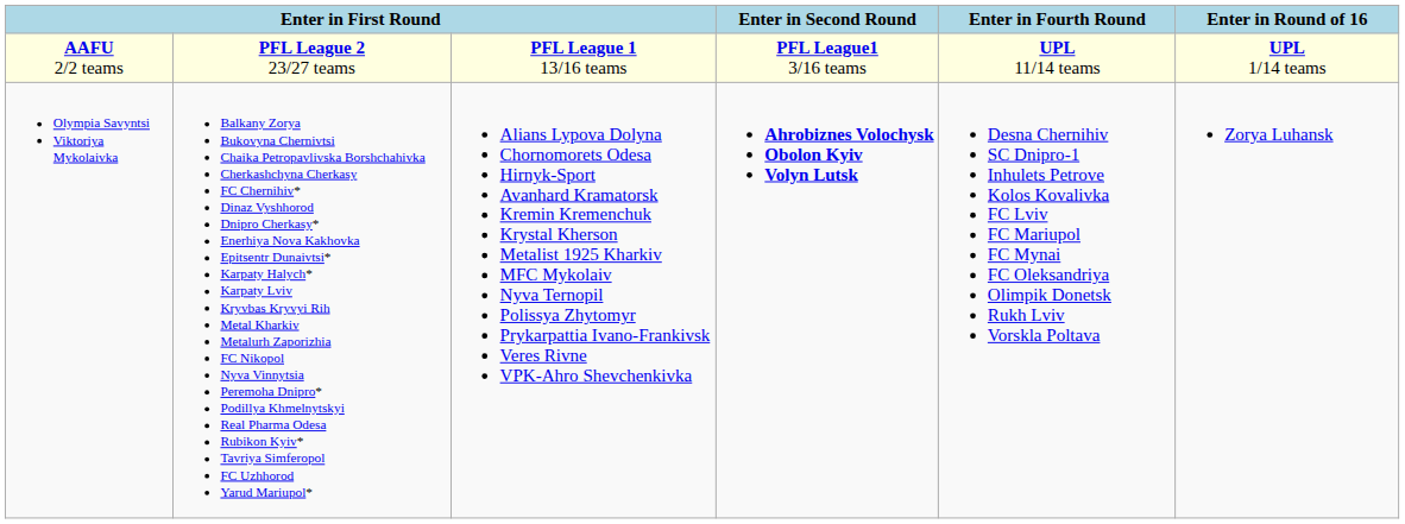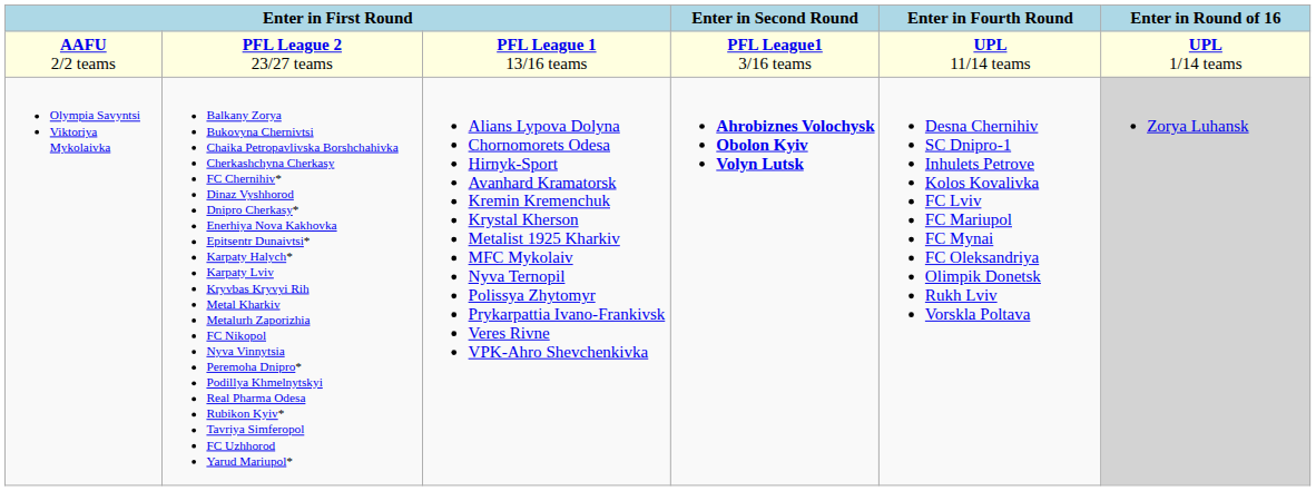Olympia Savyntsi Viktoriya Mykolaivka | Enter in Round of 16: no background -> lightgrey background
